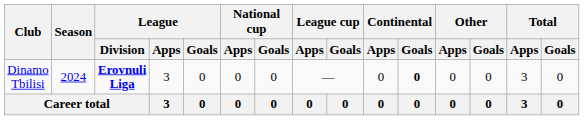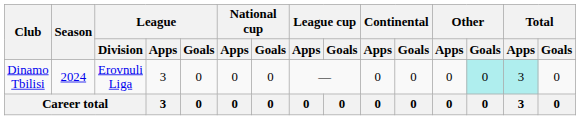Dinamo Tbilisi | League / Division: bold -> normal
Dinamo Tbilisi | Continental / Goals: bold -> normal
Dinamo Tbilisi | Other / Goals: no background -> paleturquoise background
Dinamo Tbilisi | Total / Apps: no background -> paleturquoise background
